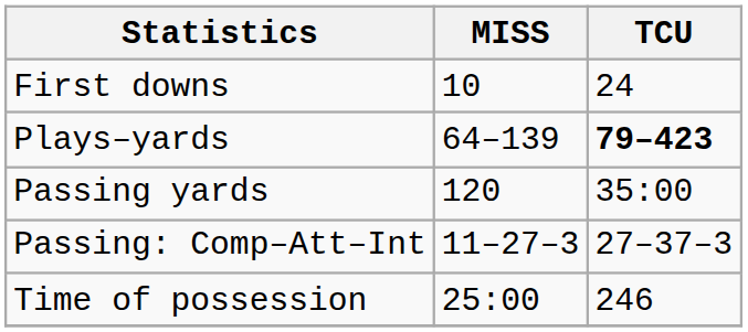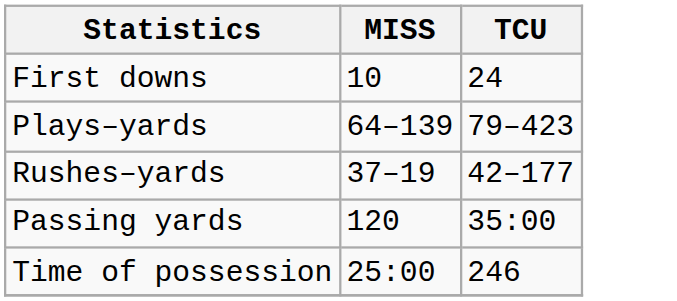Plays–yards | TCU: bold -> normal
+ row: Rushes–yards | 37–19 | 42–177
- row: Passing: Comp–Att–Int | 11–27–3 | 27–37–3
